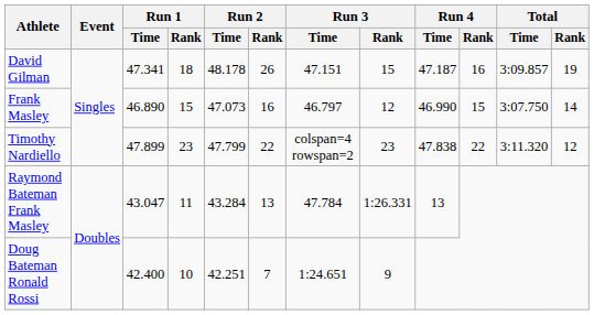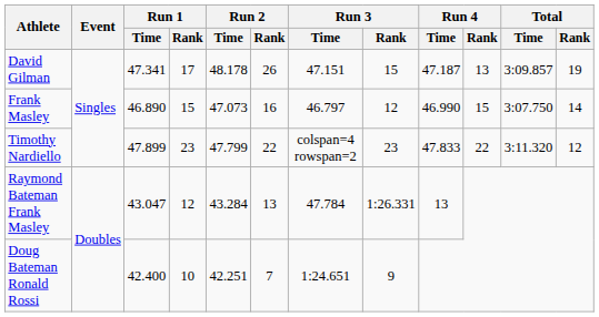David Gilman | Run 1 / Rank: 18 -> 17
David Gilman | Run 4 / Rank: 16 -> 13
Timothy Nardiello | Run 4 / Time: 47.838 -> 47.833
Raymond Bateman Frank Masley | Run 1 / Rank: 11 -> 12
